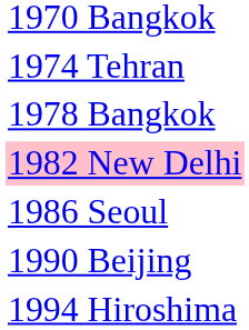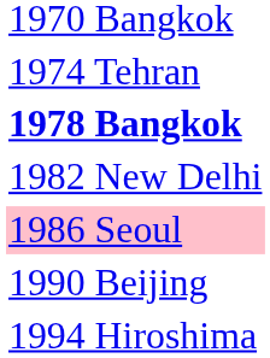1978 Bangkok | column 1: normal -> bold
1982 New Delhi | column 1: pink background -> no background
1986 Seoul | column 1: no background -> pink background
